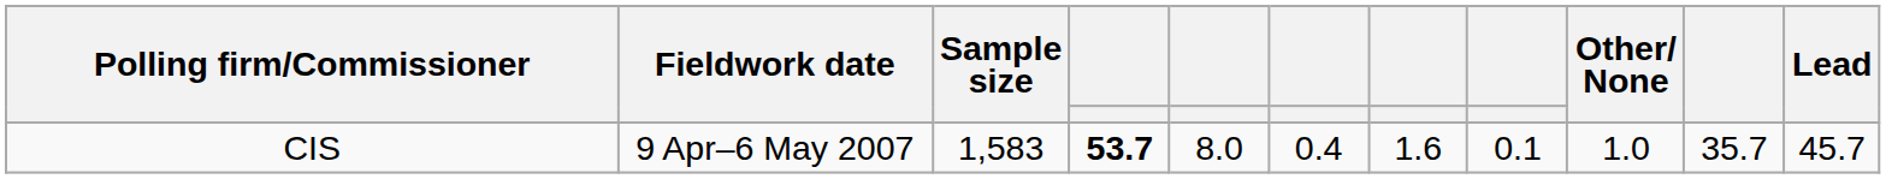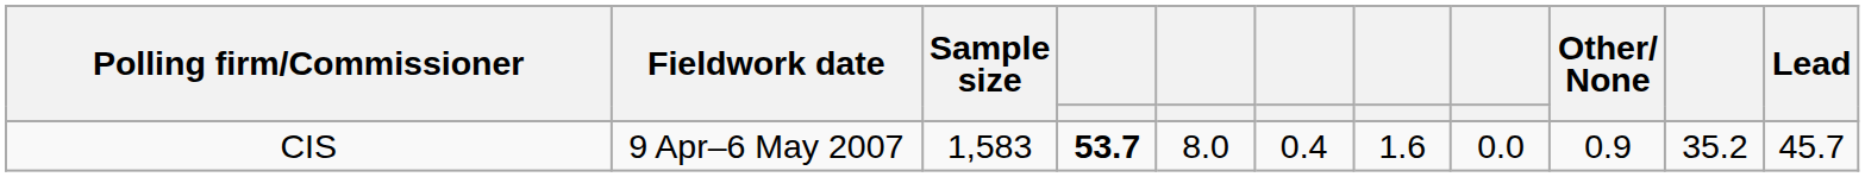CIS | column 8: 0.1 -> 0.0
CIS | Other/ None: 1.0 -> 0.9
CIS | column 10: 35.7 -> 35.2
